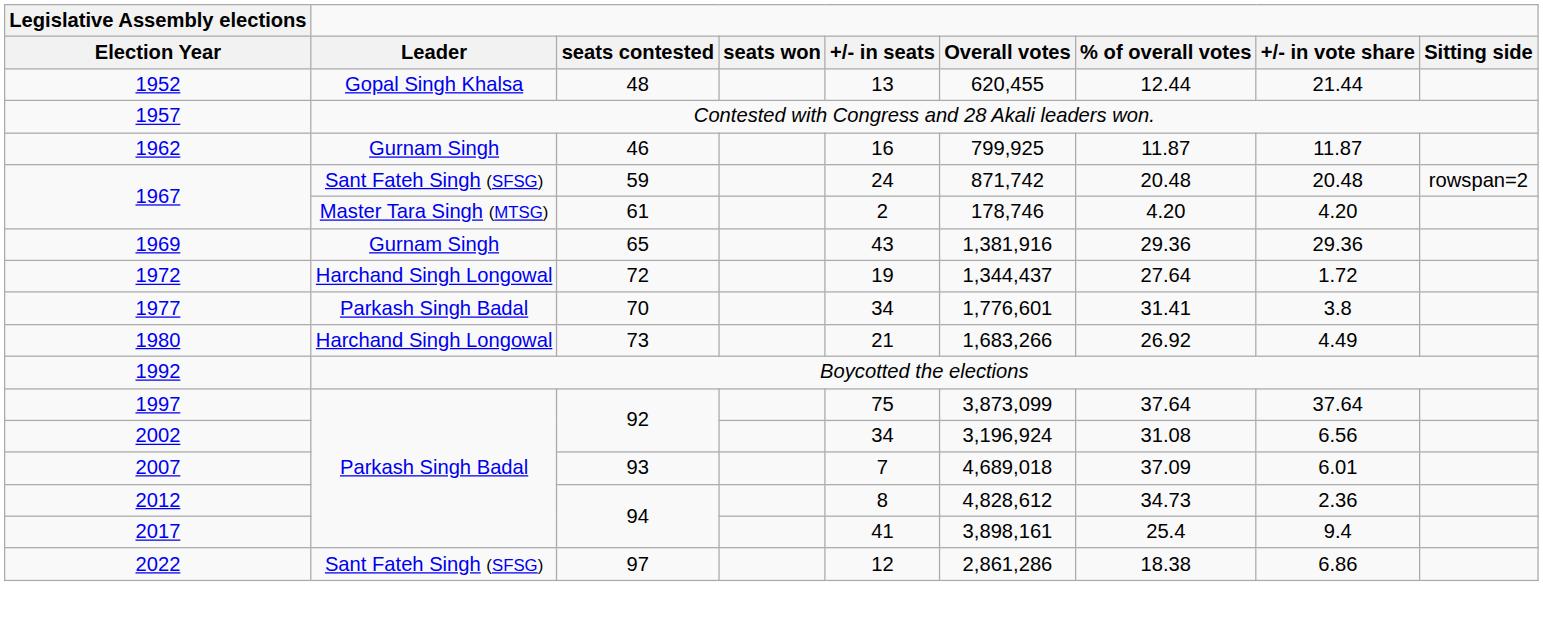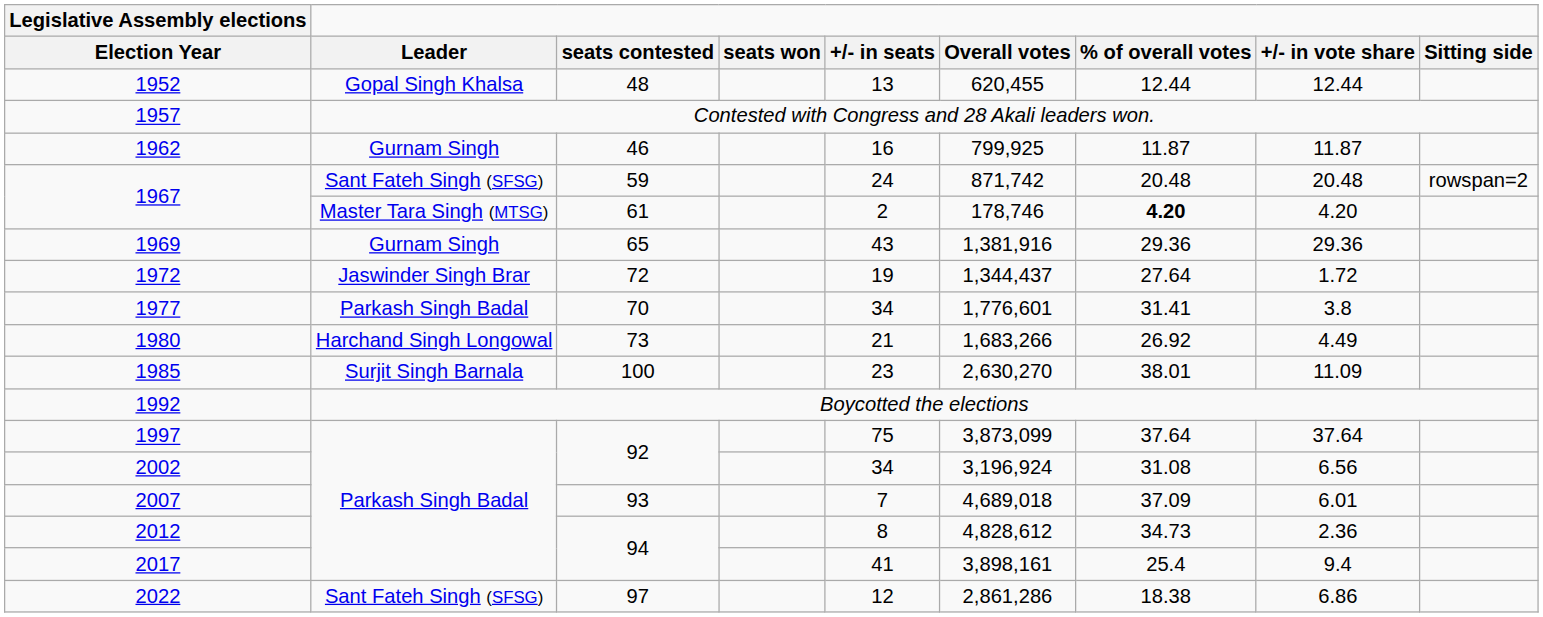1952 | +/- in vote share: 21.44 -> 12.44
1967 / 61 | % of overall votes: normal -> bold
1972 | Leader: Harchand Singh Longowal -> Jaswinder Singh Brar
+ row: 1985 | Surjit Singh Barnala | 100 | 23 | 2,630,270 | 38.01 | 11.09
